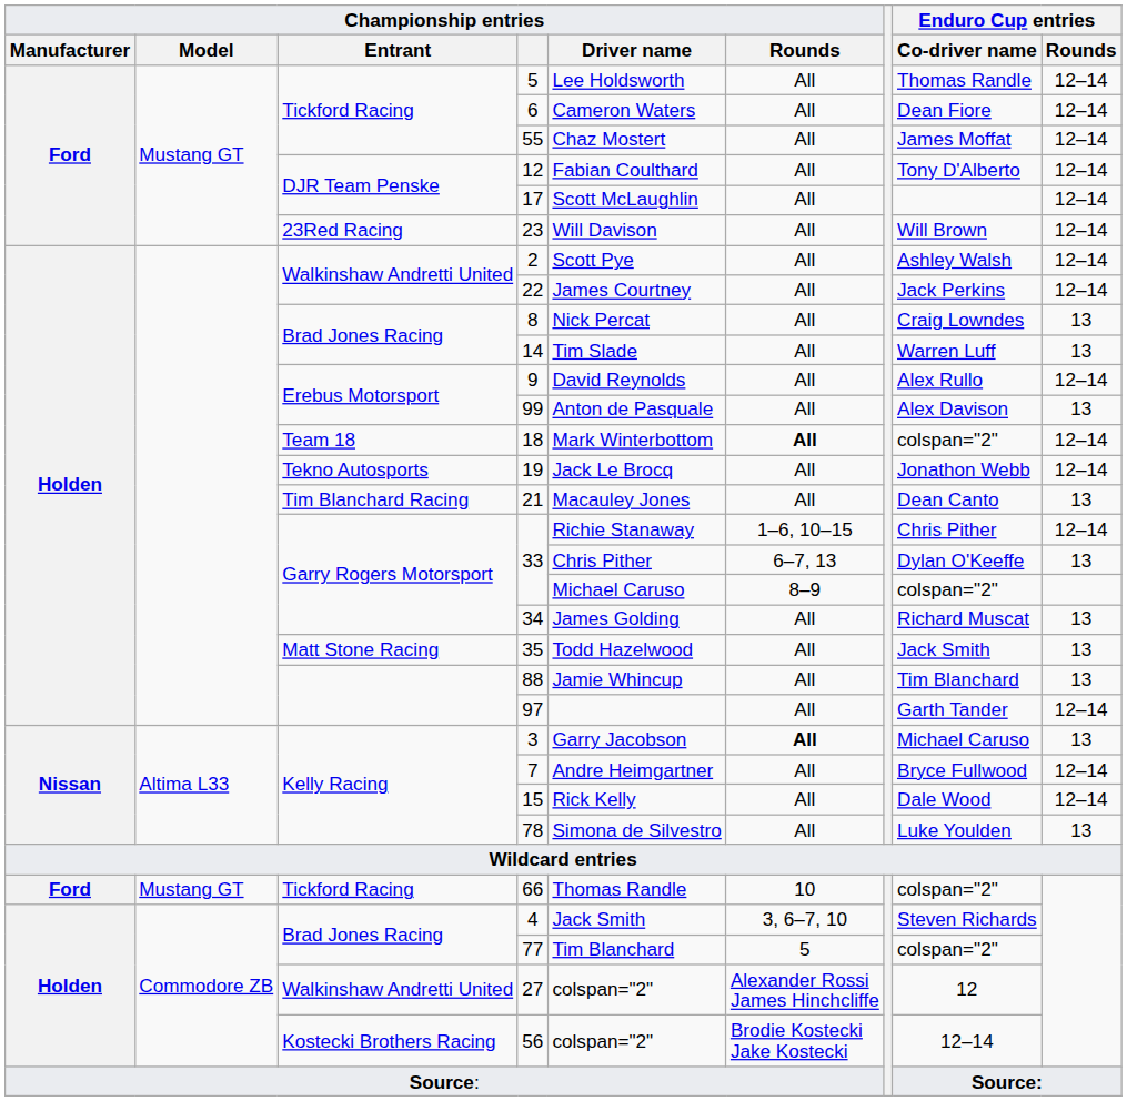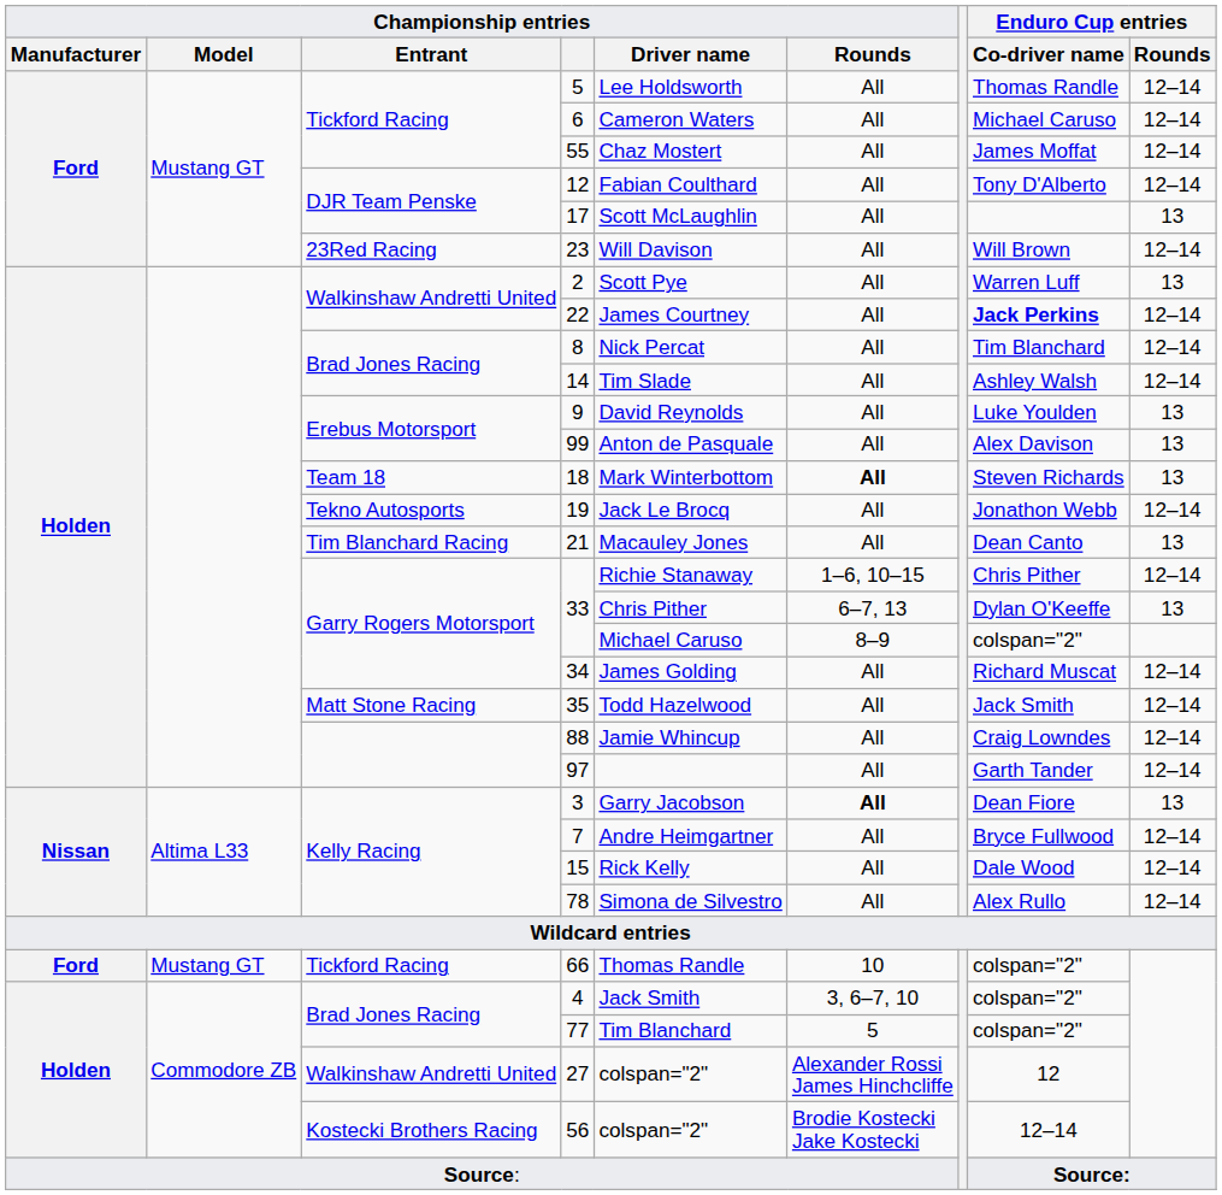6 | Enduro Cup entries / Co-driver name: Dean Fiore -> Michael Caruso
17 | Enduro Cup entries / Rounds: 12–14 -> 13
2 | Enduro Cup entries / Co-driver name: Ashley Walsh -> Warren Luff
2 | Enduro Cup entries / Rounds: 12–14 -> 13
22 | Enduro Cup entries / Co-driver name: normal -> bold
8 | Enduro Cup entries / Co-driver name: Craig Lowndes -> Tim Blanchard
8 | Enduro Cup entries / Rounds: 13 -> 12–14
14 | Enduro Cup entries / Co-driver name: Warren Luff -> Ashley Walsh
14 | Enduro Cup entries / Rounds: 13 -> 12–14
9 | Enduro Cup entries / Co-driver name: Alex Rullo -> Luke Youlden
9 | Enduro Cup entries / Rounds: 12–14 -> 13
18 | Enduro Cup entries / Co-driver name: colspan="2" -> Steven Richards
18 | Enduro Cup entries / Rounds: 12–14 -> 13
34 | Enduro Cup entries / Rounds: 13 -> 12–14
35 | Enduro Cup entries / Rounds: 13 -> 12–14
88 | Enduro Cup entries / Co-driver name: Tim Blanchard -> Craig Lowndes
88 | Enduro Cup entries / Rounds: 13 -> 12–14
3 | Enduro Cup entries / Co-driver name: Michael Caruso -> Dean Fiore
78 | Enduro Cup entries / Co-driver name: Luke Youlden -> Alex Rullo
78 | Enduro Cup entries / Rounds: 13 -> 12–14
4 | Enduro Cup entries / Co-driver name: Steven Richards -> colspan="2"
